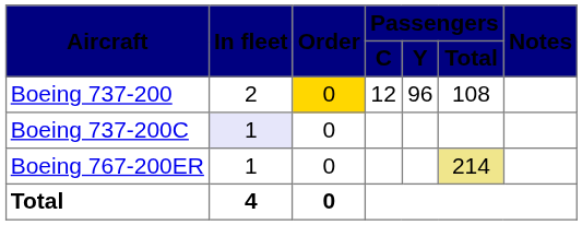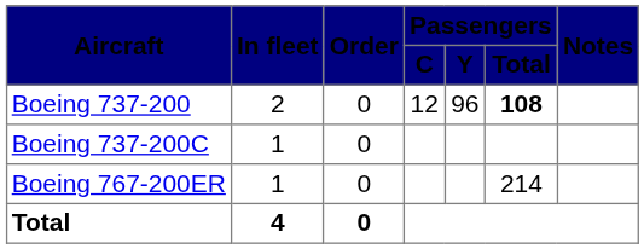Boeing 737-200 | Order: gold background -> no background
Boeing 737-200 | Passengers / Total: normal -> bold
Boeing 737-200C | In fleet: lavender background -> no background
Boeing 767-200ER | Passengers / Total: khaki background -> no background
